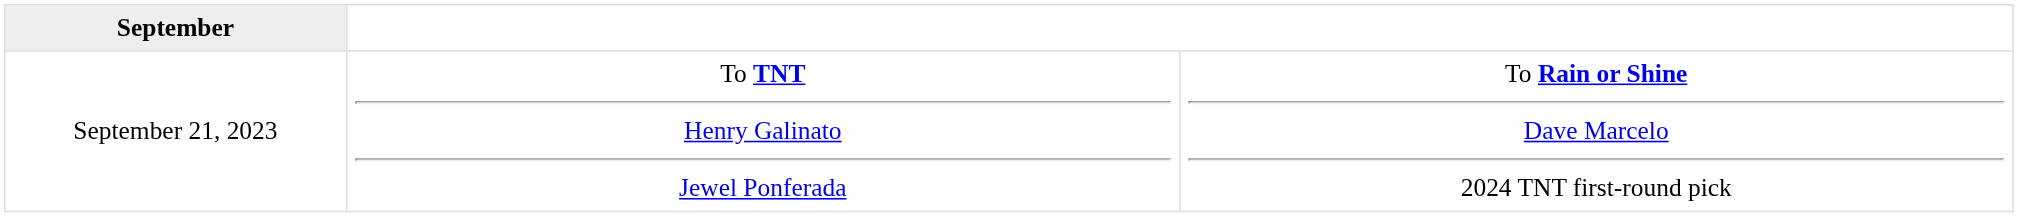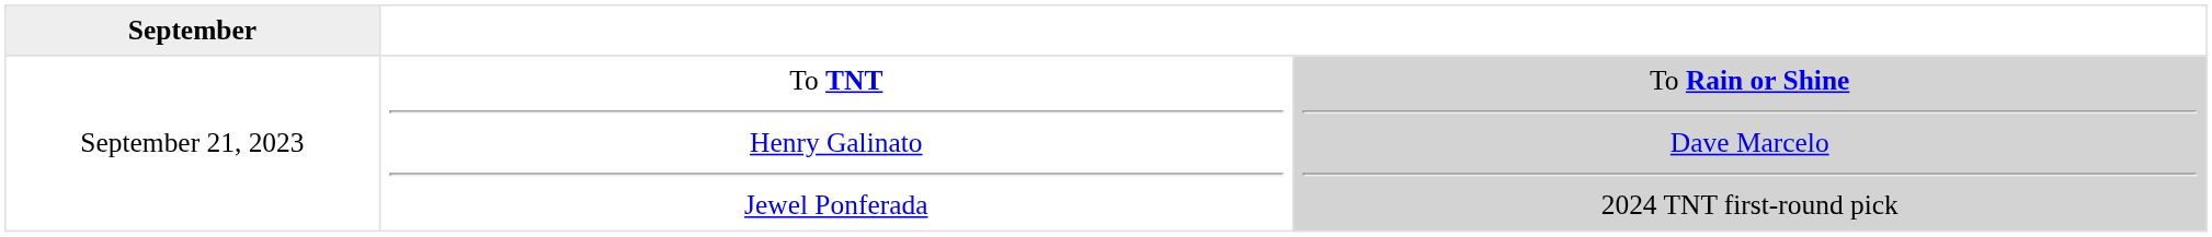September 21, 2023 | column 3: no background -> lightgrey background
